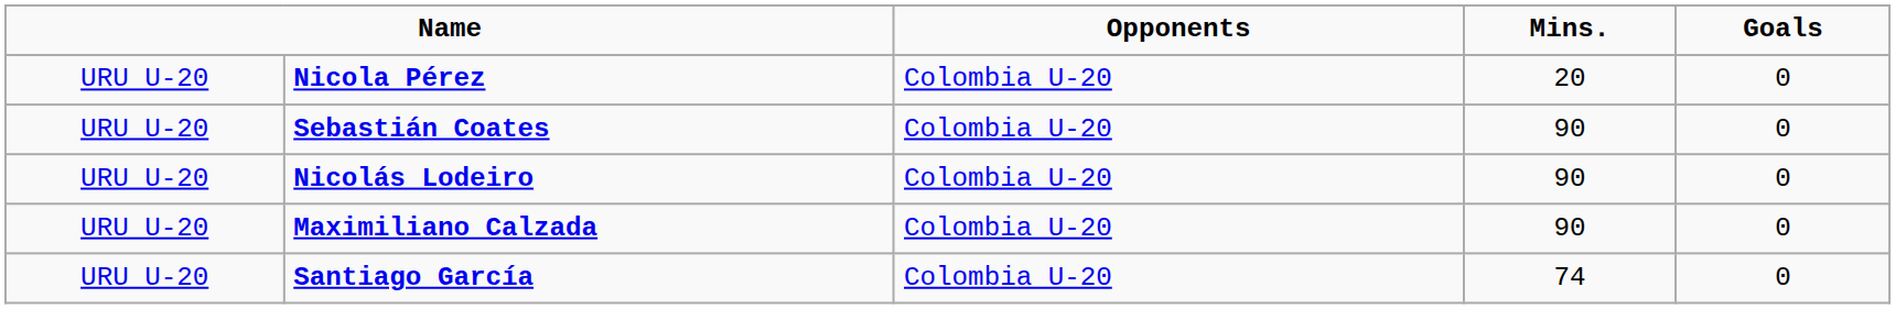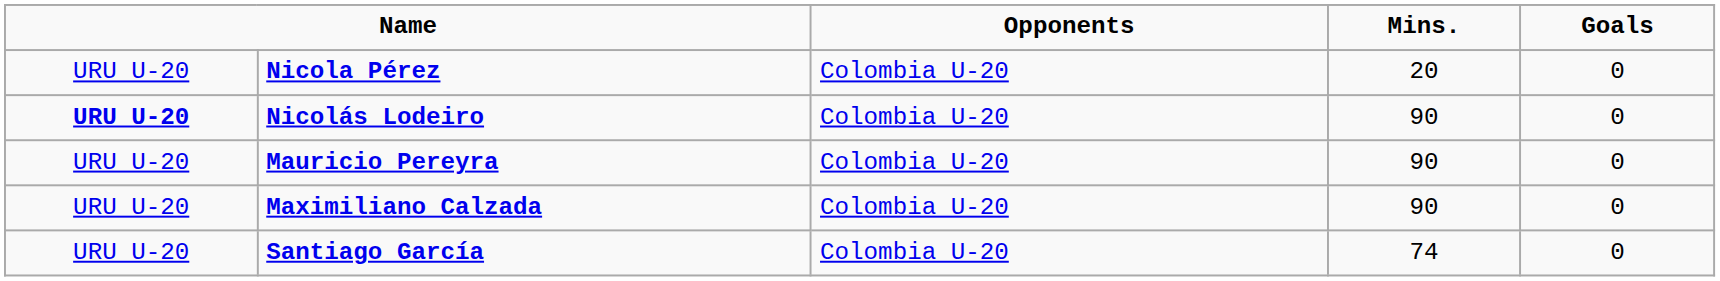- row: URU U-20 | Sebastián Coates | Colombia U-20 | 90 | 0
Nicolás Lodeiro | column 1: normal -> bold
+ row: URU U-20 | Mauricio Pereyra | Colombia U-20 | 90 | 0
